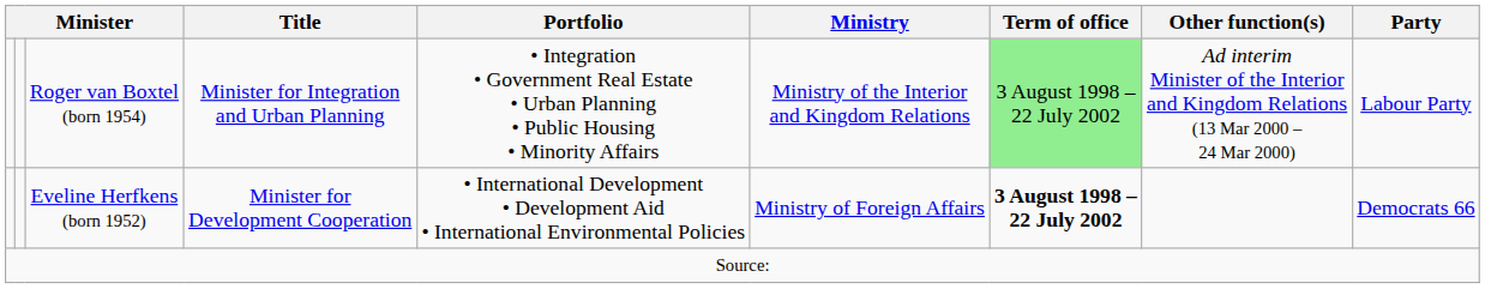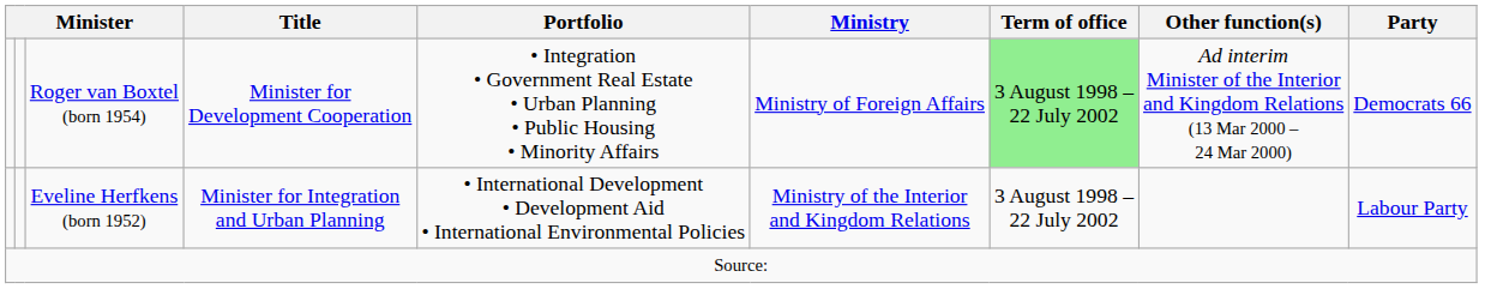Roger van Boxtel (born 1954) | Title: Minister for Integration and Urban Planning -> Minister for Development Cooperation
Roger van Boxtel (born 1954) | Ministry: Ministry of the Interior and Kingdom Relations -> Ministry of Foreign Affairs
Roger van Boxtel (born 1954) | Party: Labour Party -> Democrats 66
Eveline Herfkens (born 1952) | Title: Minister for Development Cooperation -> Minister for Integration and Urban Planning
Eveline Herfkens (born 1952) | Ministry: Ministry of Foreign Affairs -> Ministry of the Interior and Kingdom Relations
Eveline Herfkens (born 1952) | Term of office: bold -> normal
Eveline Herfkens (born 1952) | Party: Democrats 66 -> Labour Party
